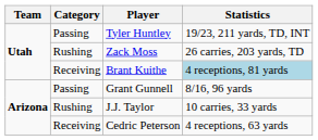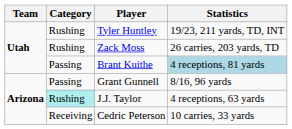Tyler Huntley | Category: Passing -> Rushing
Brant Kuithe | Category: Receiving -> Passing
J.J. Taylor | Category: no background -> paleturquoise background
J.J. Taylor | Statistics: 10 carries, 33 yards -> 4 receptions, 63 yards
Cedric Peterson | Statistics: 4 receptions, 63 yards -> 10 carries, 33 yards
